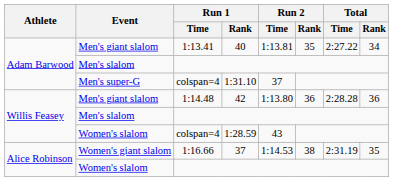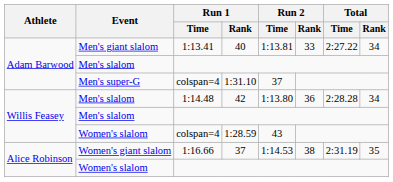40 | Run 2 / Rank: 35 -> 33
42 | Event: Men's giant slalom -> Men's slalom
42 | Total / Rank: 36 -> 34
